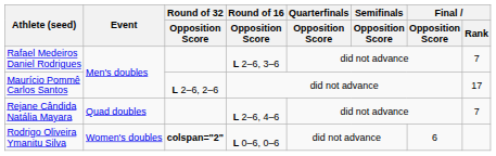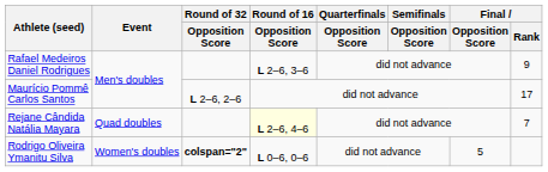Rafael Medeiros Daniel Rodrigues | Final / Rank: 7 -> 9
Rejane Cândida Natália Mayara | Round of 16 / Opposition Score: no background -> lightyellow background
Rodrigo Oliveira Ymanitu Silva | Final / Opposition Score: 6 -> 5
